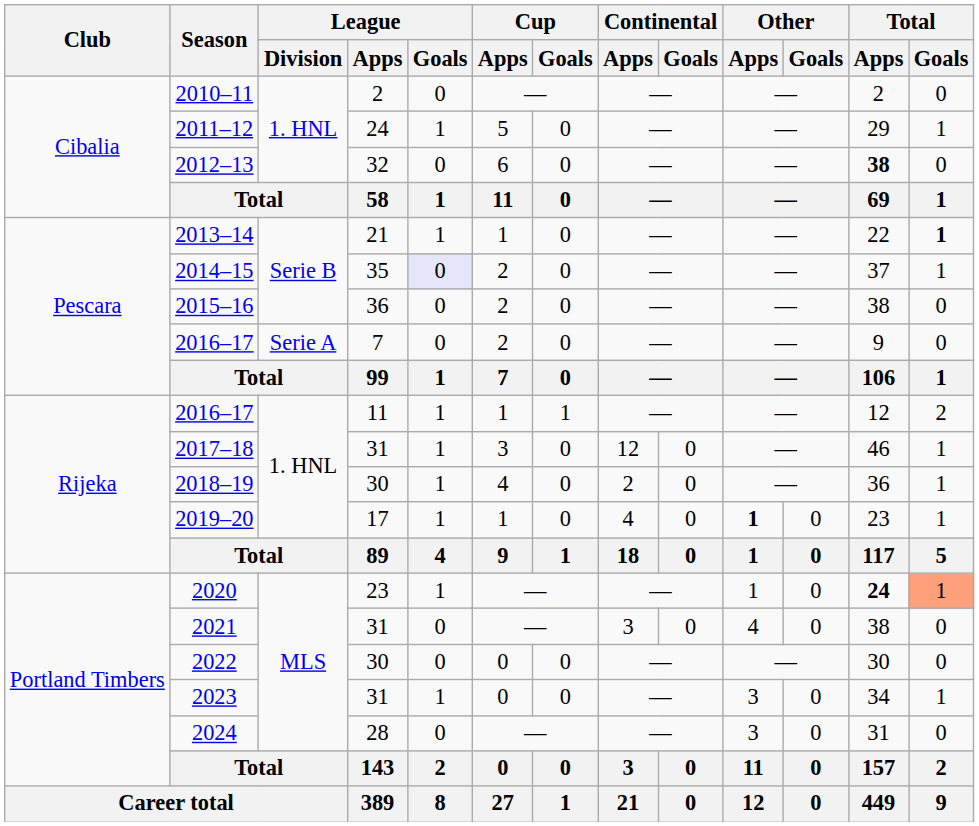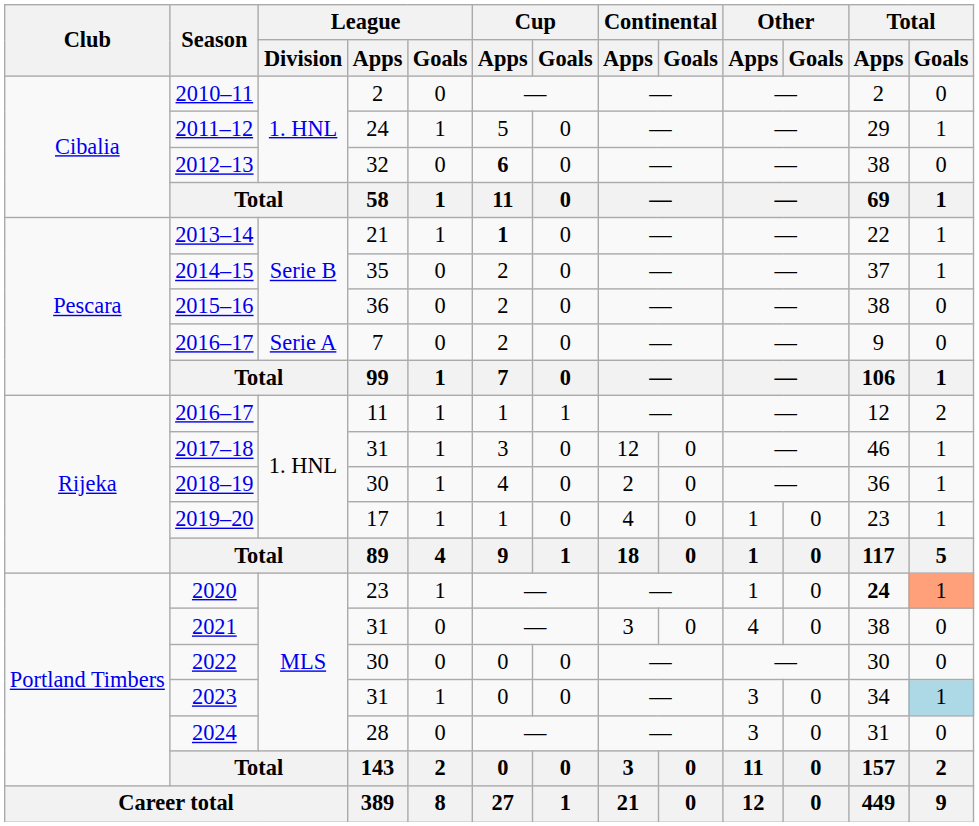2012–13 | Cup / Apps: normal -> bold
2012–13 | Total / Apps: bold -> normal
2013–14 | Cup / Apps: normal -> bold
2013–14 | Total / Goals: bold -> normal
2014–15 | League / Goals: lavender background -> no background
2019–20 | Other / Apps: bold -> normal
2023 | Total / Goals: no background -> lightblue background
